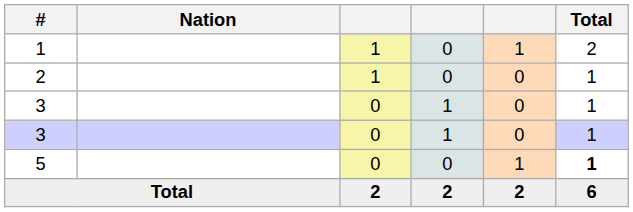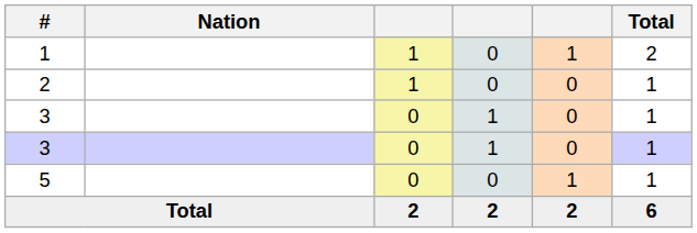5 | Total: bold -> normal
